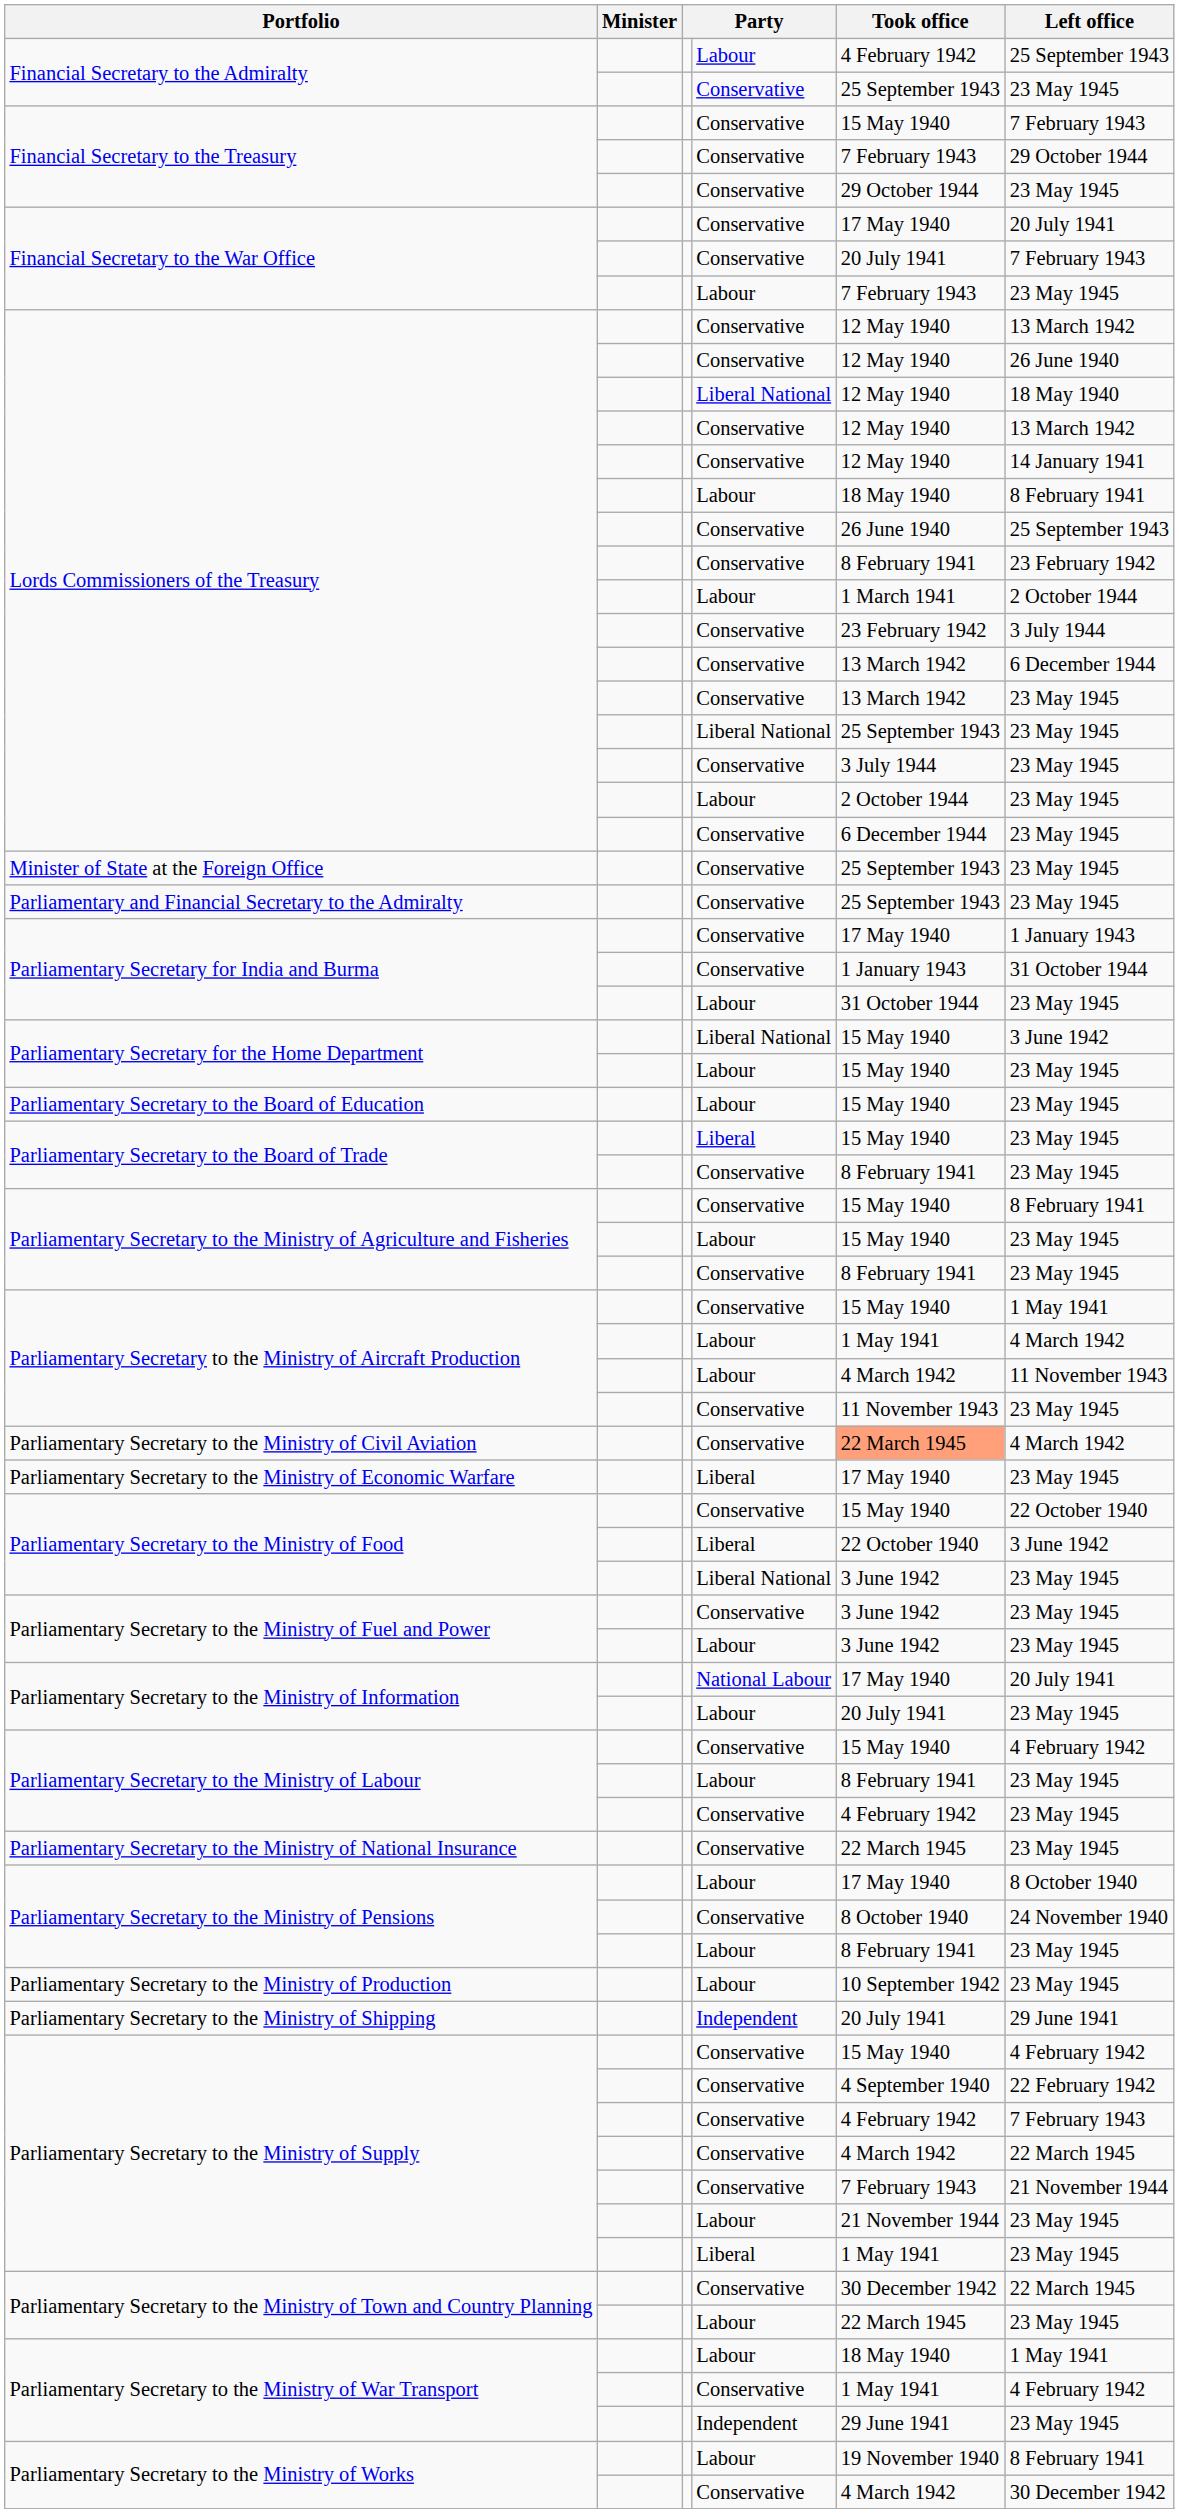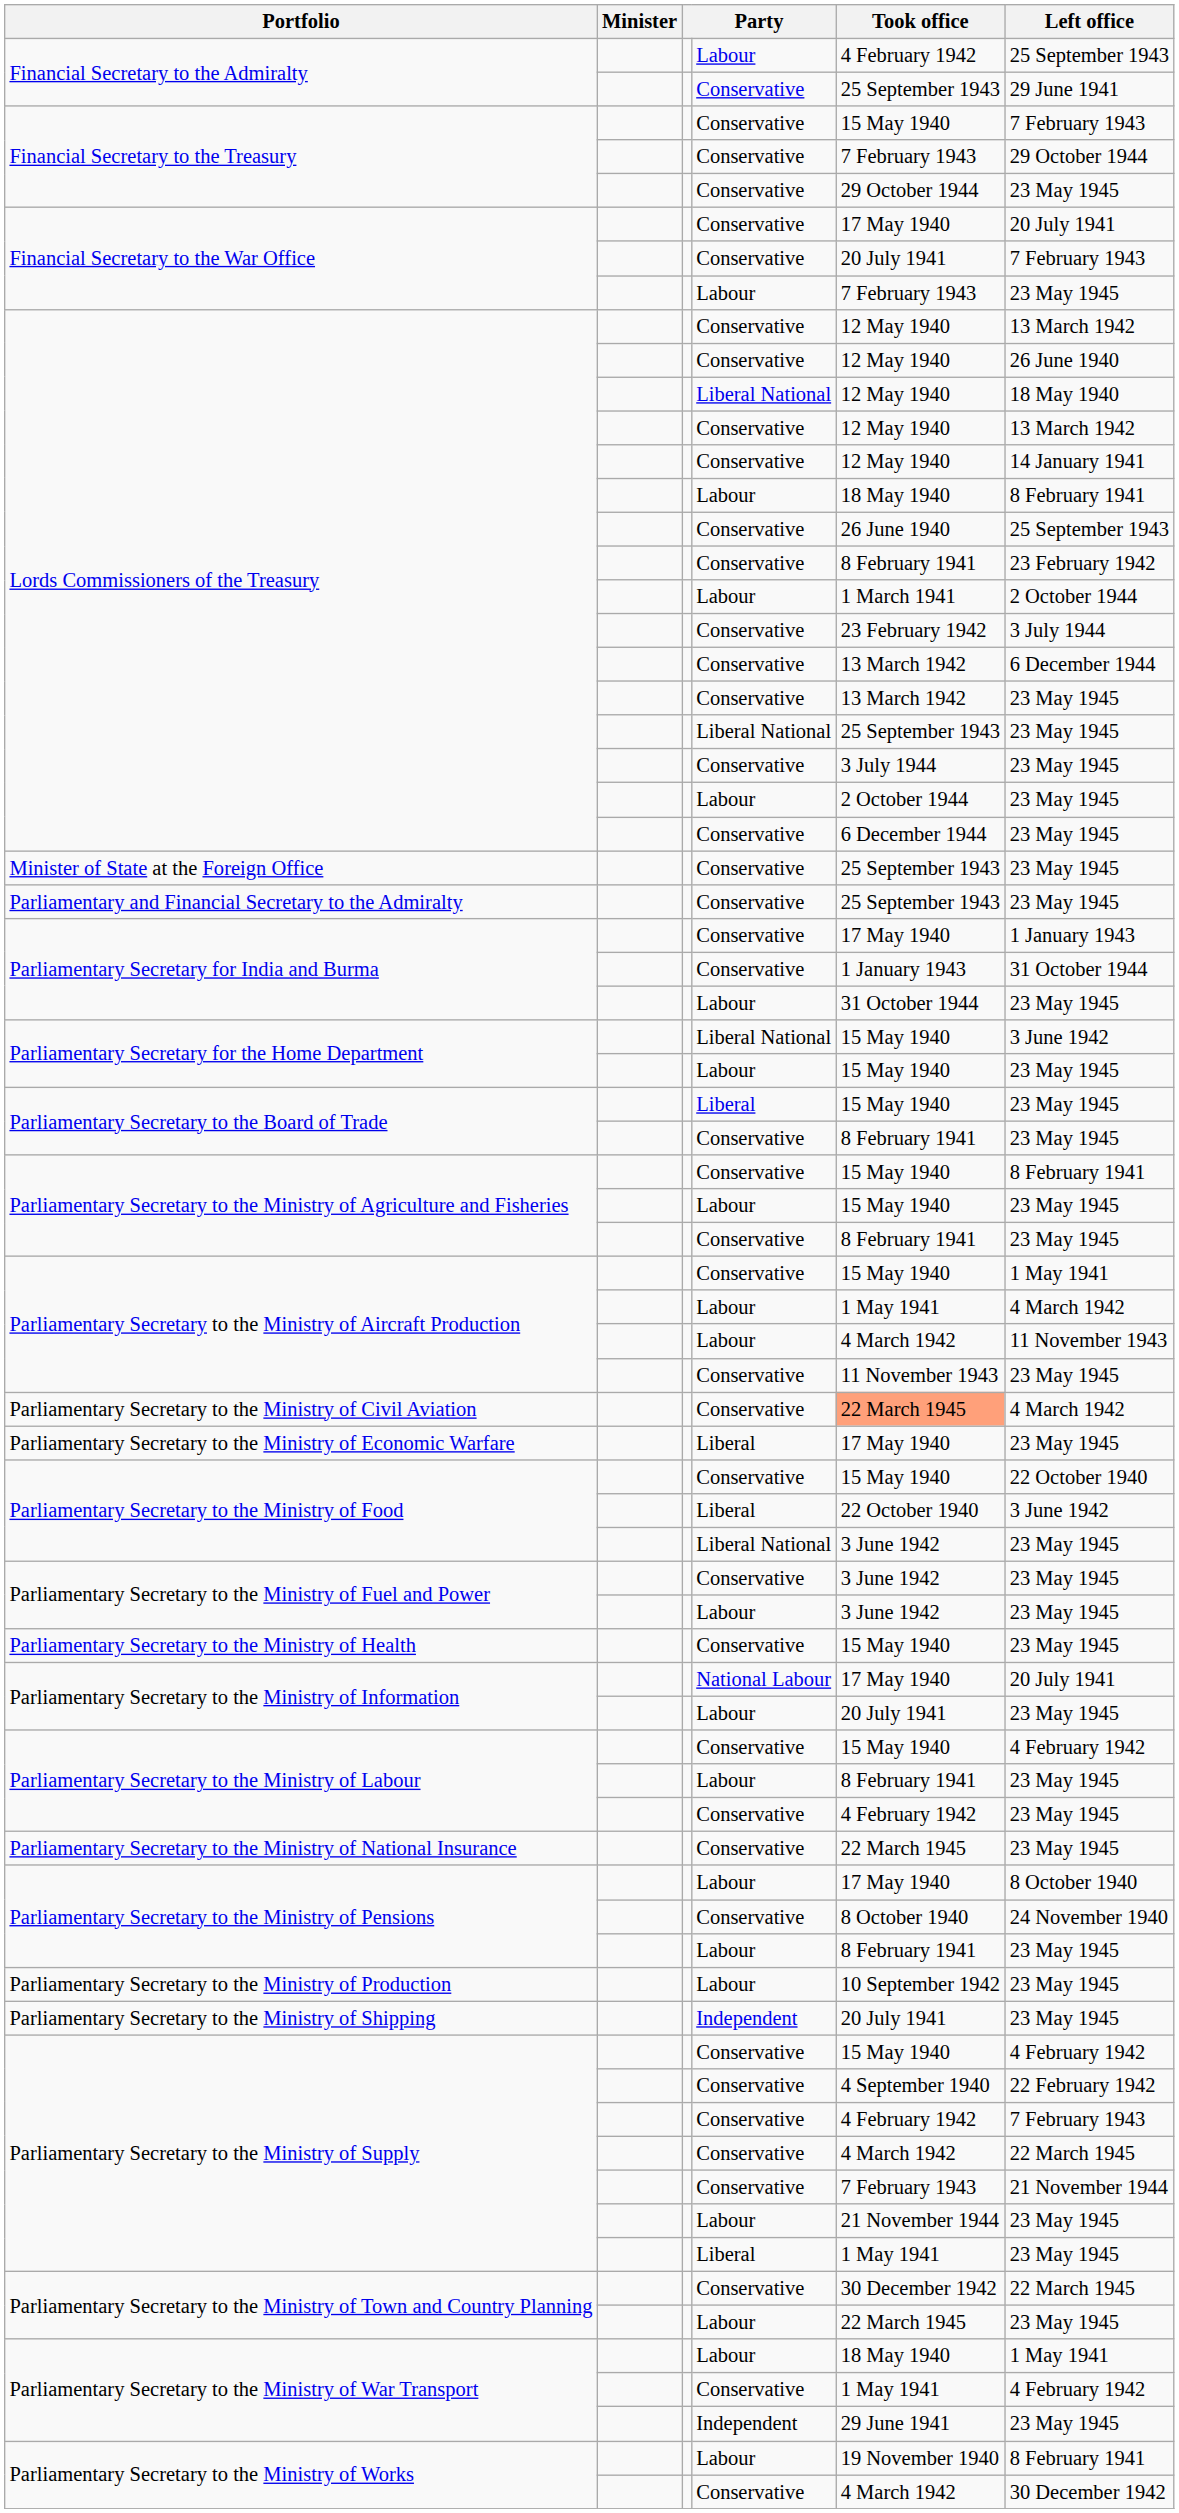Financial Secretary to the Admiralty / Conservative | Left office: 23 May 1945 -> 29 June 1941
- row: Parliamentary Secretary to the Board of Education | Labour | 15 May 1940 | 23 May 1945
+ row: Parliamentary Secretary to the Ministry of Health | Conservative | 15 May 1940 | 23 May 1945
Parliamentary Secretary to the Ministry of Shipping | Left office: 29 June 1941 -> 23 May 1945
